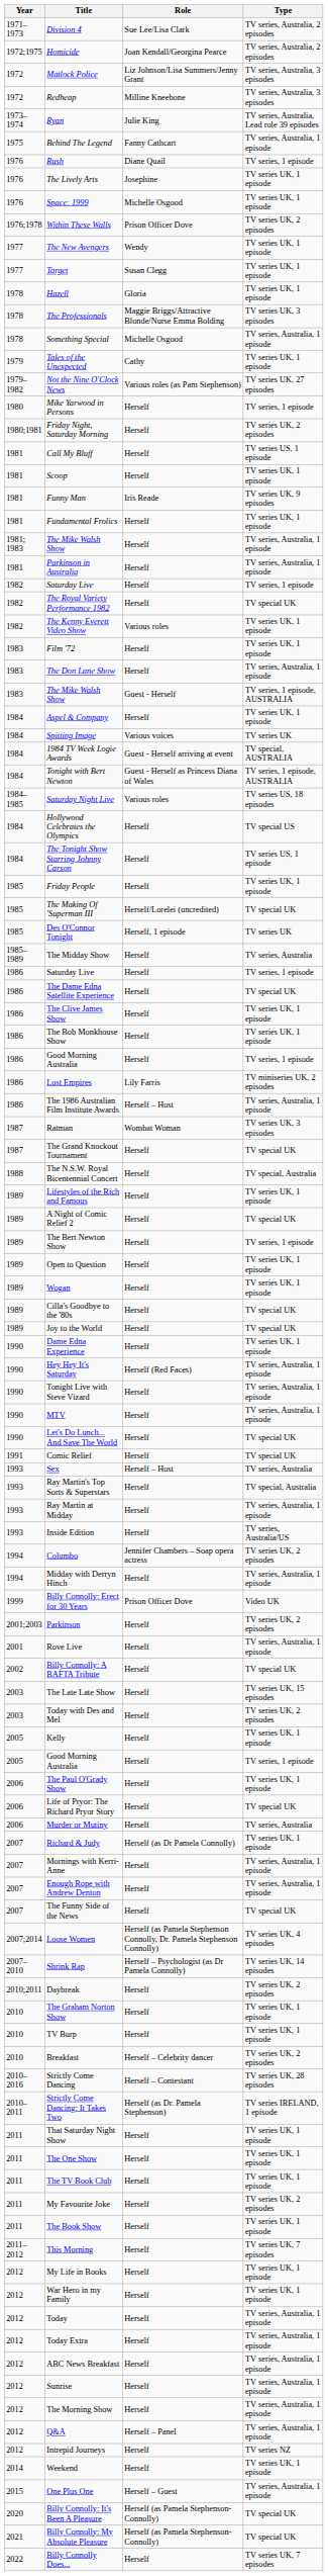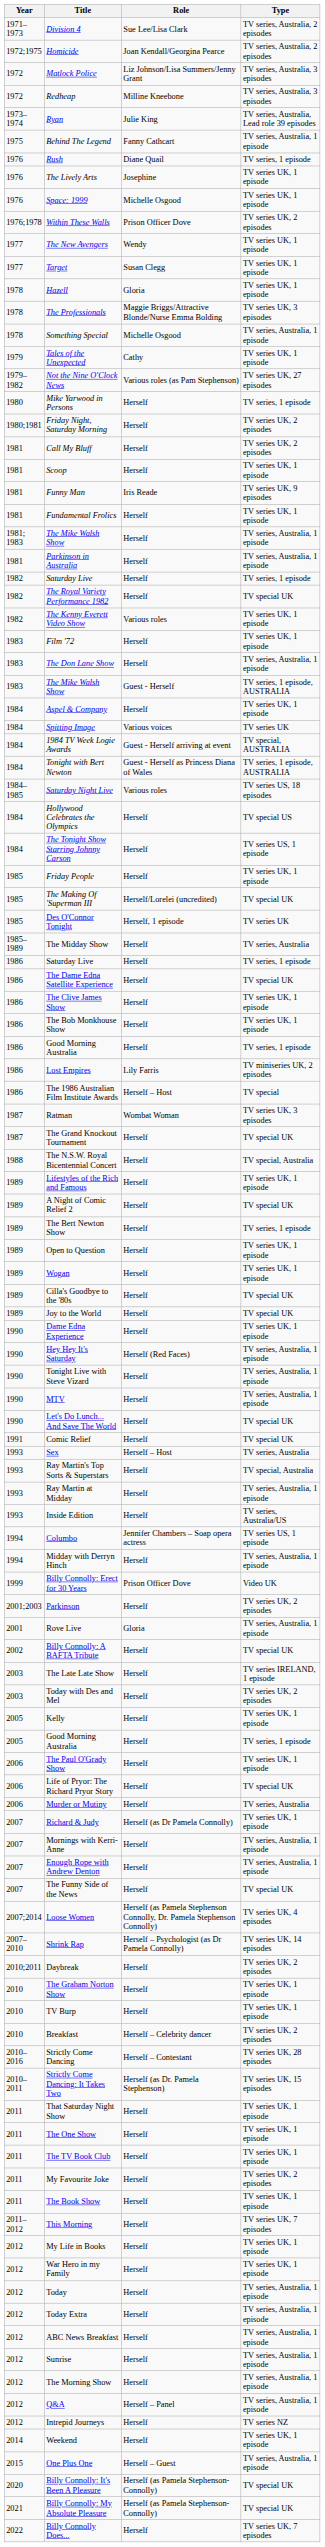Call My Bluff | Type: TV series US, 1 episode -> TV series UK, 2 episodes
The 1986 Australian Film Institute Awards | Type: TV series, Australia, 1 episode -> TV special
Columbo | Type: TV series UK, 2 episodes -> TV series US, 1 episode
Rove Live | Role: Herself -> Gloria
The Late Late Show | Type: TV series UK, 15 episodes -> TV series IRELAND, 1 episode
Strictly Come Dancing: It Takes Two | Type: TV series IRELAND, 1 episode -> TV series UK, 15 episodes
